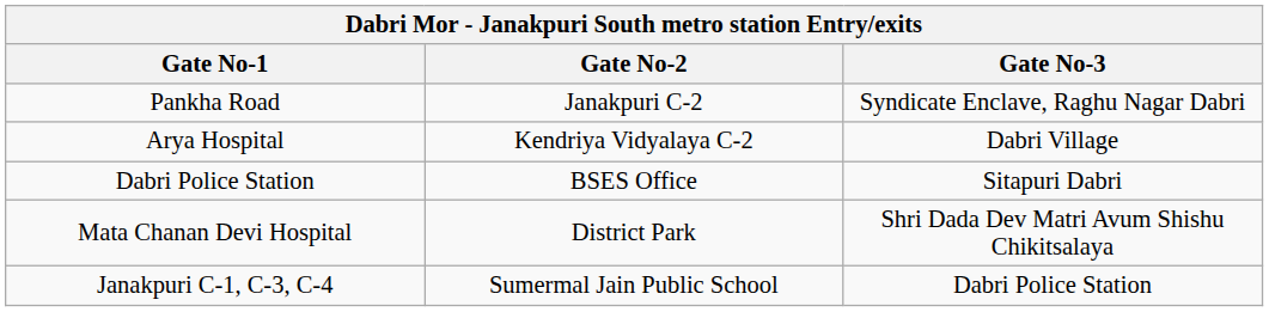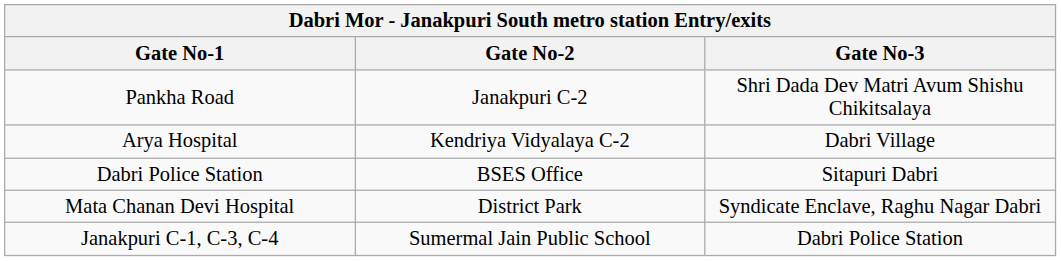Pankha Road | Gate No-3: Syndicate Enclave, Raghu Nagar Dabri -> Shri Dada Dev Matri Avum Shishu Chikitsalaya
Mata Chanan Devi Hospital | Gate No-3: Shri Dada Dev Matri Avum Shishu Chikitsalaya -> Syndicate Enclave, Raghu Nagar Dabri
